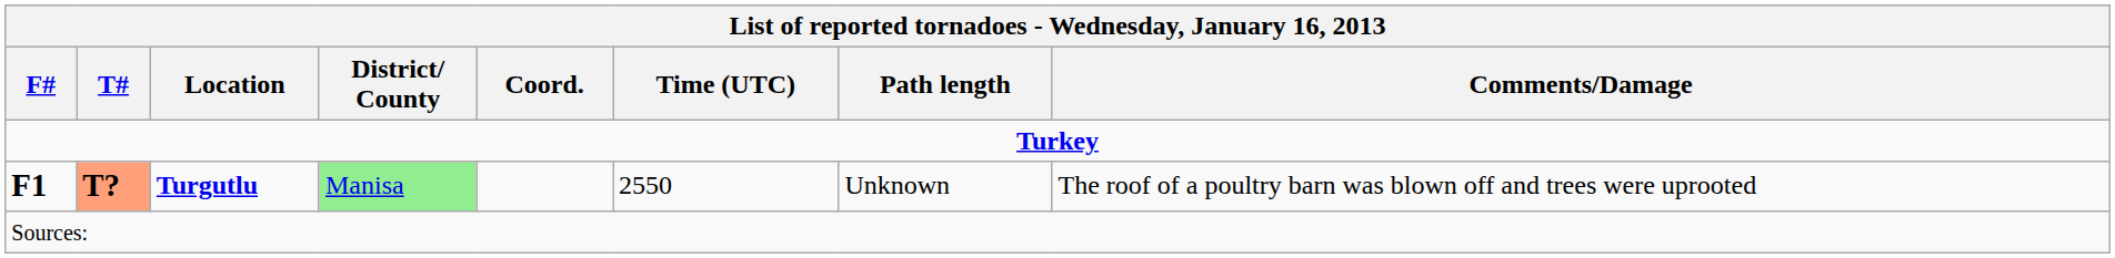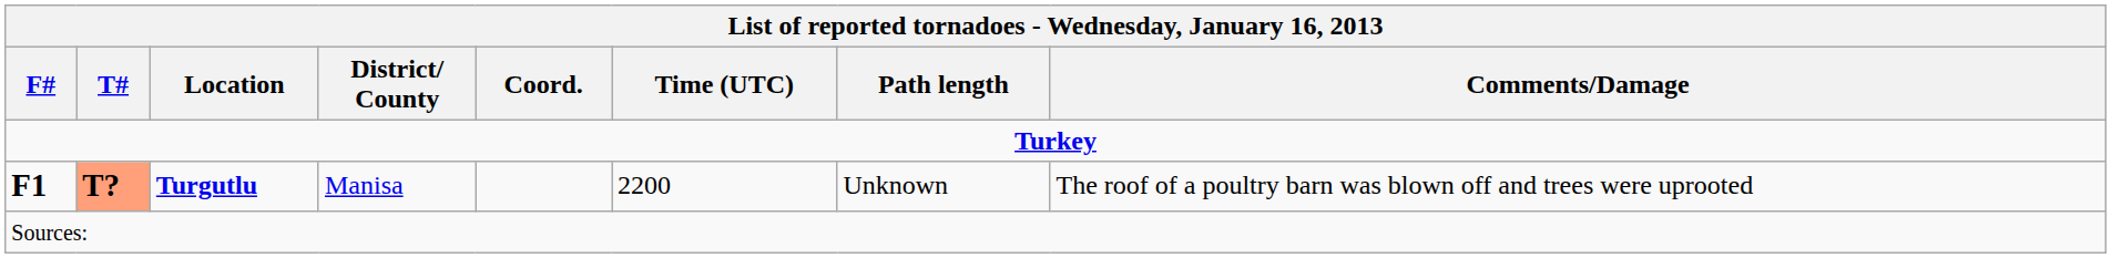F1 | District/ County: lightgreen background -> no background
F1 | Time (UTC): 2550 -> 2200
